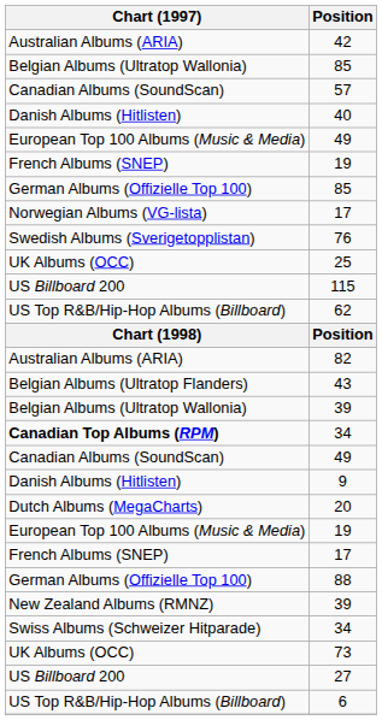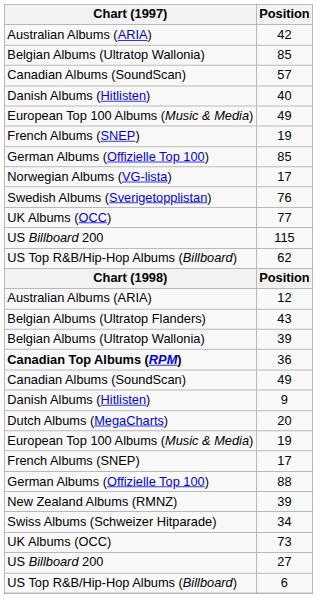row 11 | Position: 25 -> 77
row 15 | Position: 82 -> 12
row 18 | Position: 34 -> 36
